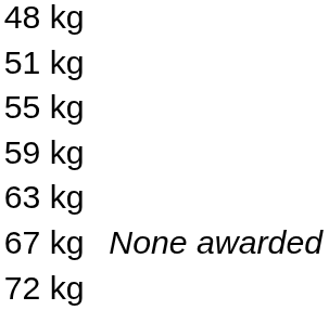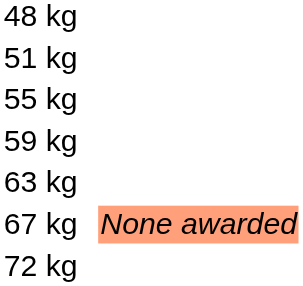67 kg | column 2: no background -> lightsalmon background
